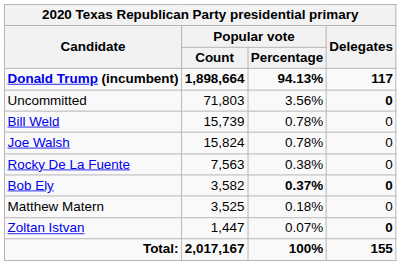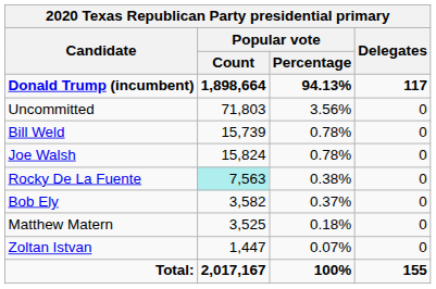Uncommitted | Delegates: bold -> normal
Rocky De La Fuente | Popular vote / Count: no background -> paleturquoise background
Bob Ely | Popular vote / Percentage: bold -> normal
Bob Ely | Delegates: bold -> normal
Zoltan Istvan | Delegates: bold -> normal
